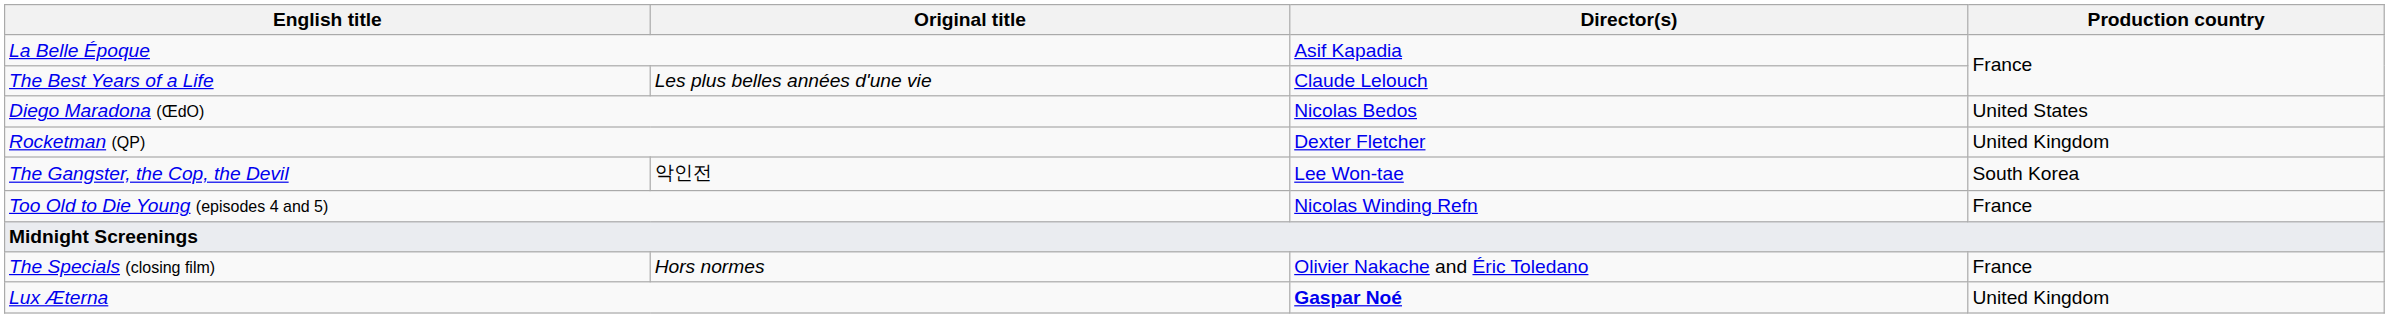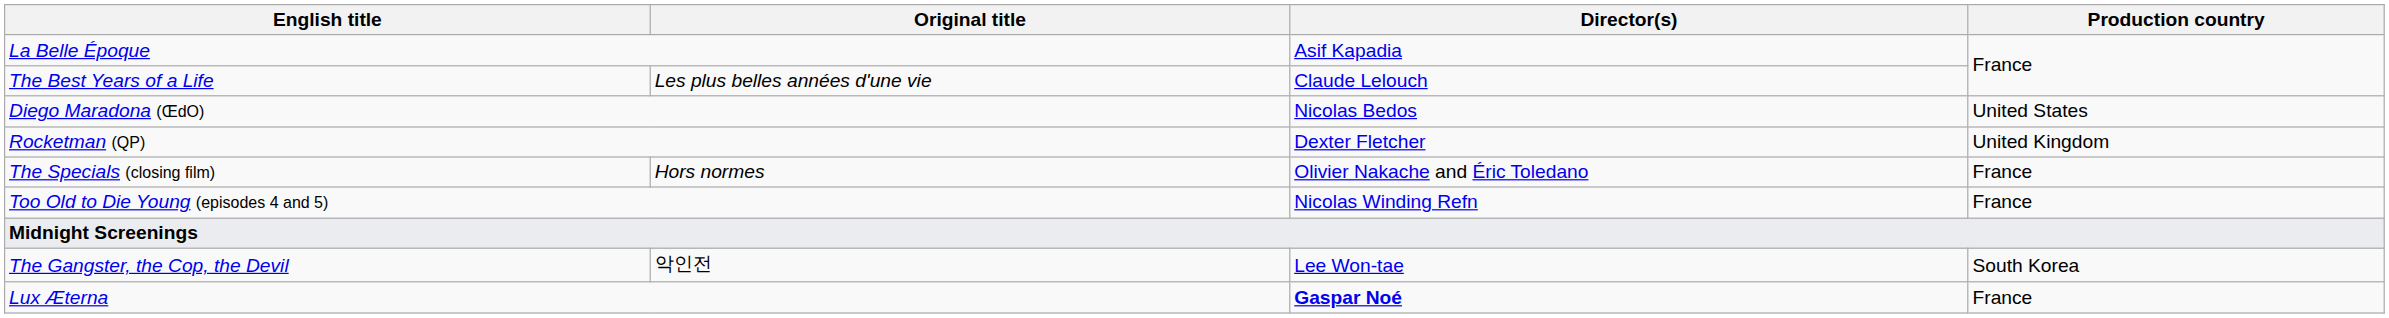rows swapped: The Specials (closing film) <-> The Gangster, the Cop, the Devil
Lux Æterna | Production country: United Kingdom -> France
